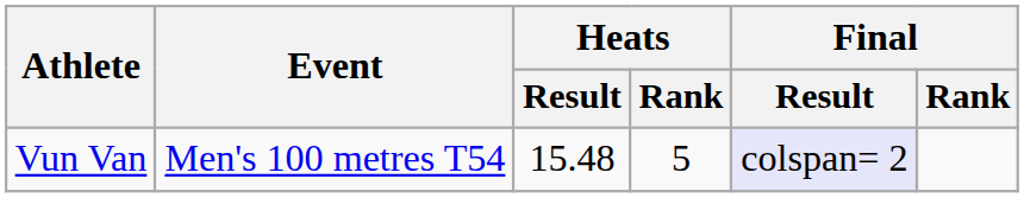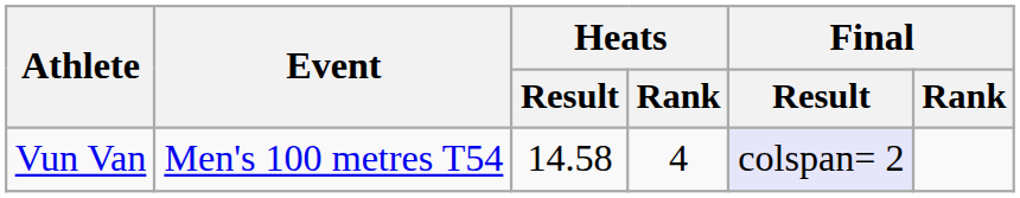Vun Van | Heats / Result: 15.48 -> 14.58
Vun Van | Heats / Rank: 5 -> 4
